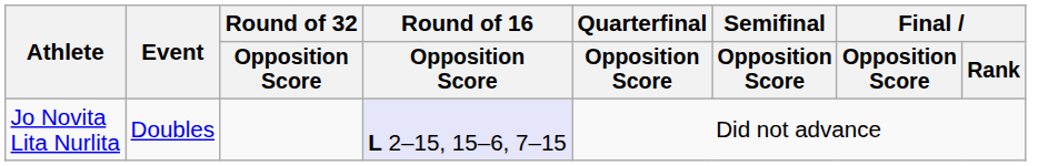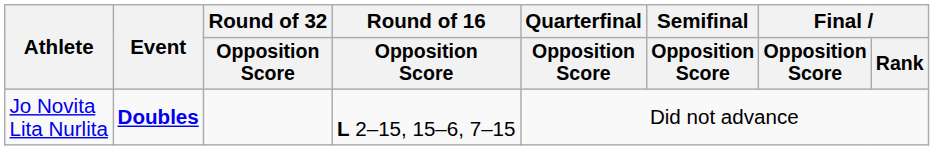Jo Novita Lita Nurlita | Event: normal -> bold
Jo Novita Lita Nurlita | Round of 16 / Opposition Score: lavender background -> no background
